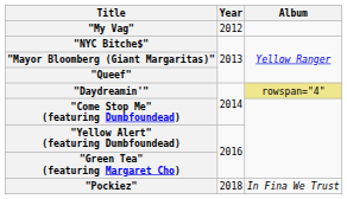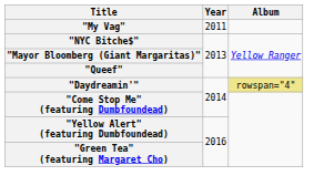"My Vag" | Year: 2012 -> 2011
- row: "Pockiez" | 2018 | In Fina We Trust
